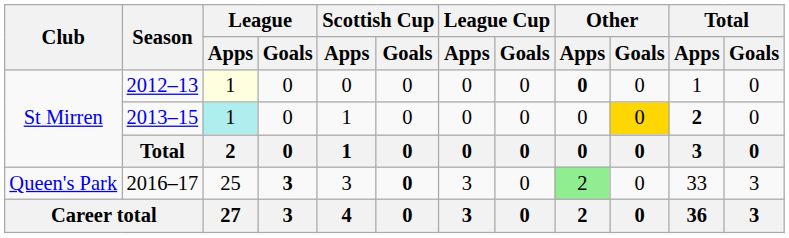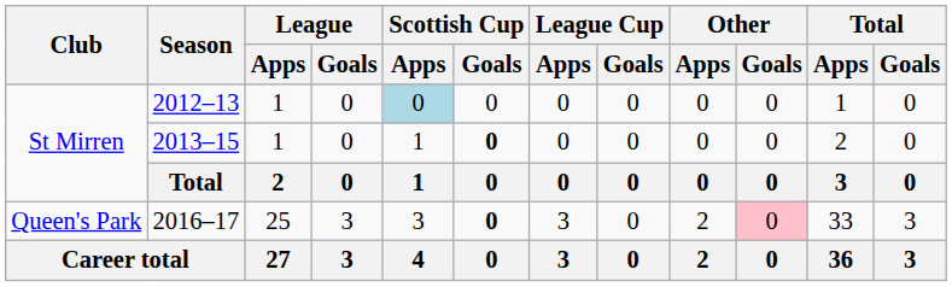2012–13 | League / Apps: lightyellow background -> no background
2012–13 | Scottish Cup / Apps: no background -> lightblue background
2012–13 | Other / Apps: bold -> normal
2013–15 | League / Apps: paleturquoise background -> no background
2013–15 | Scottish Cup / Goals: normal -> bold
2013–15 | Other / Goals: gold background -> no background
2013–15 | Total / Apps: bold -> normal
2016–17 | League / Goals: bold -> normal
2016–17 | Other / Apps: lightgreen background -> no background
2016–17 | Other / Goals: no background -> pink background
